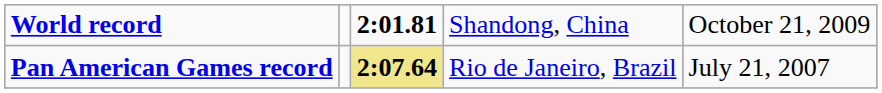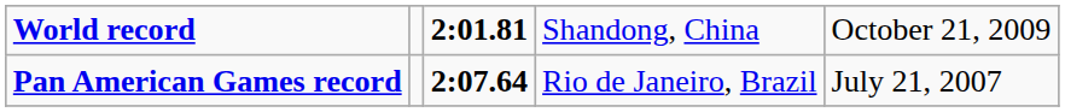Pan American Games record | column 3: khaki background -> no background
